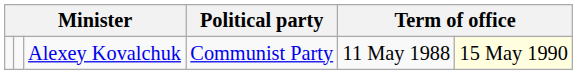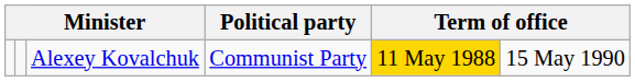Alexey Kovalchuk | column 5: no background -> gold background
Alexey Kovalchuk | column 6: lightyellow background -> no background
